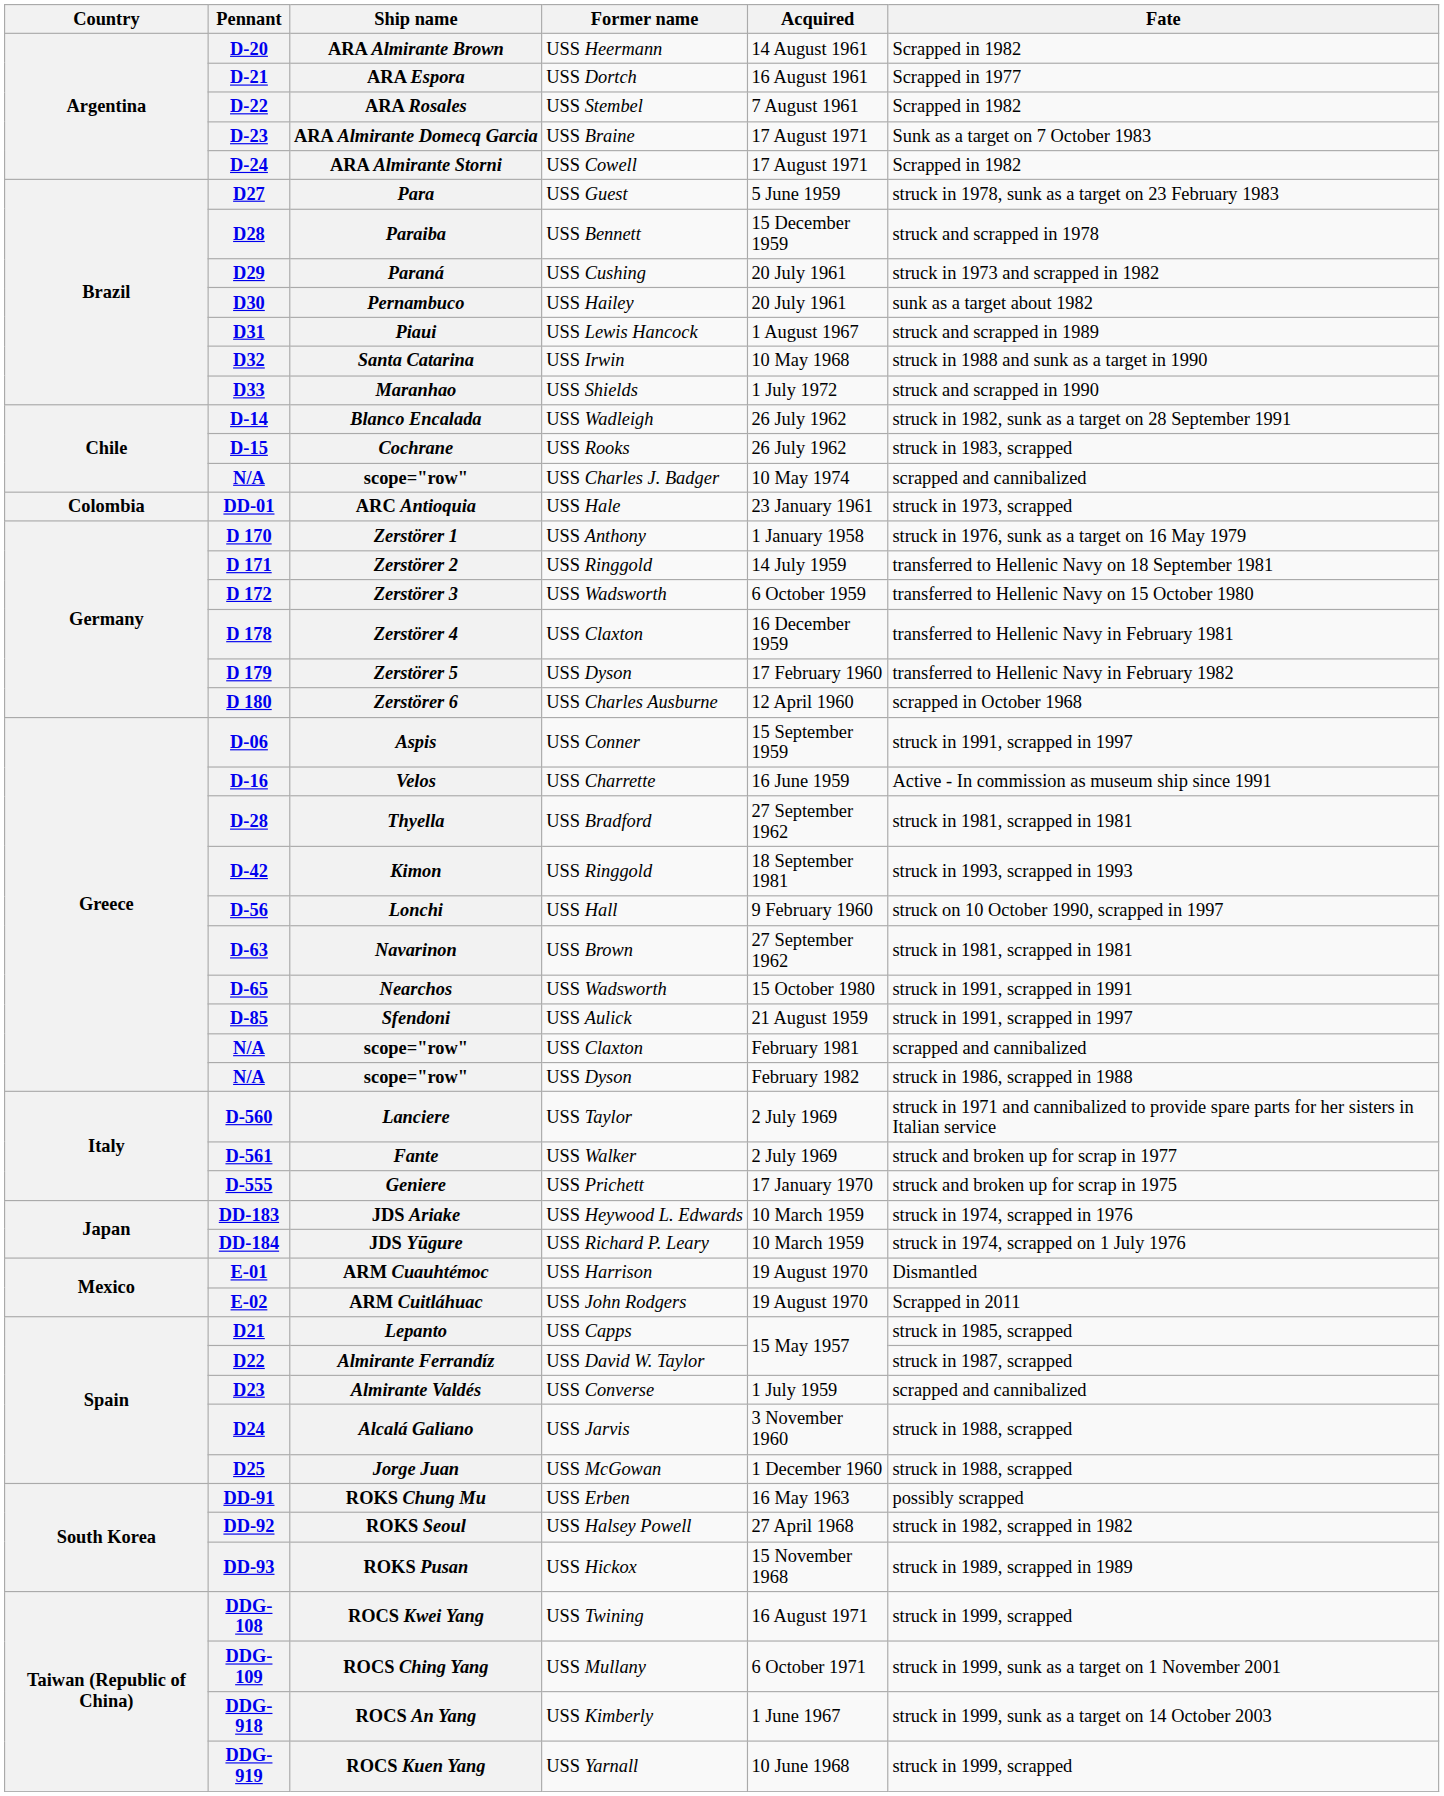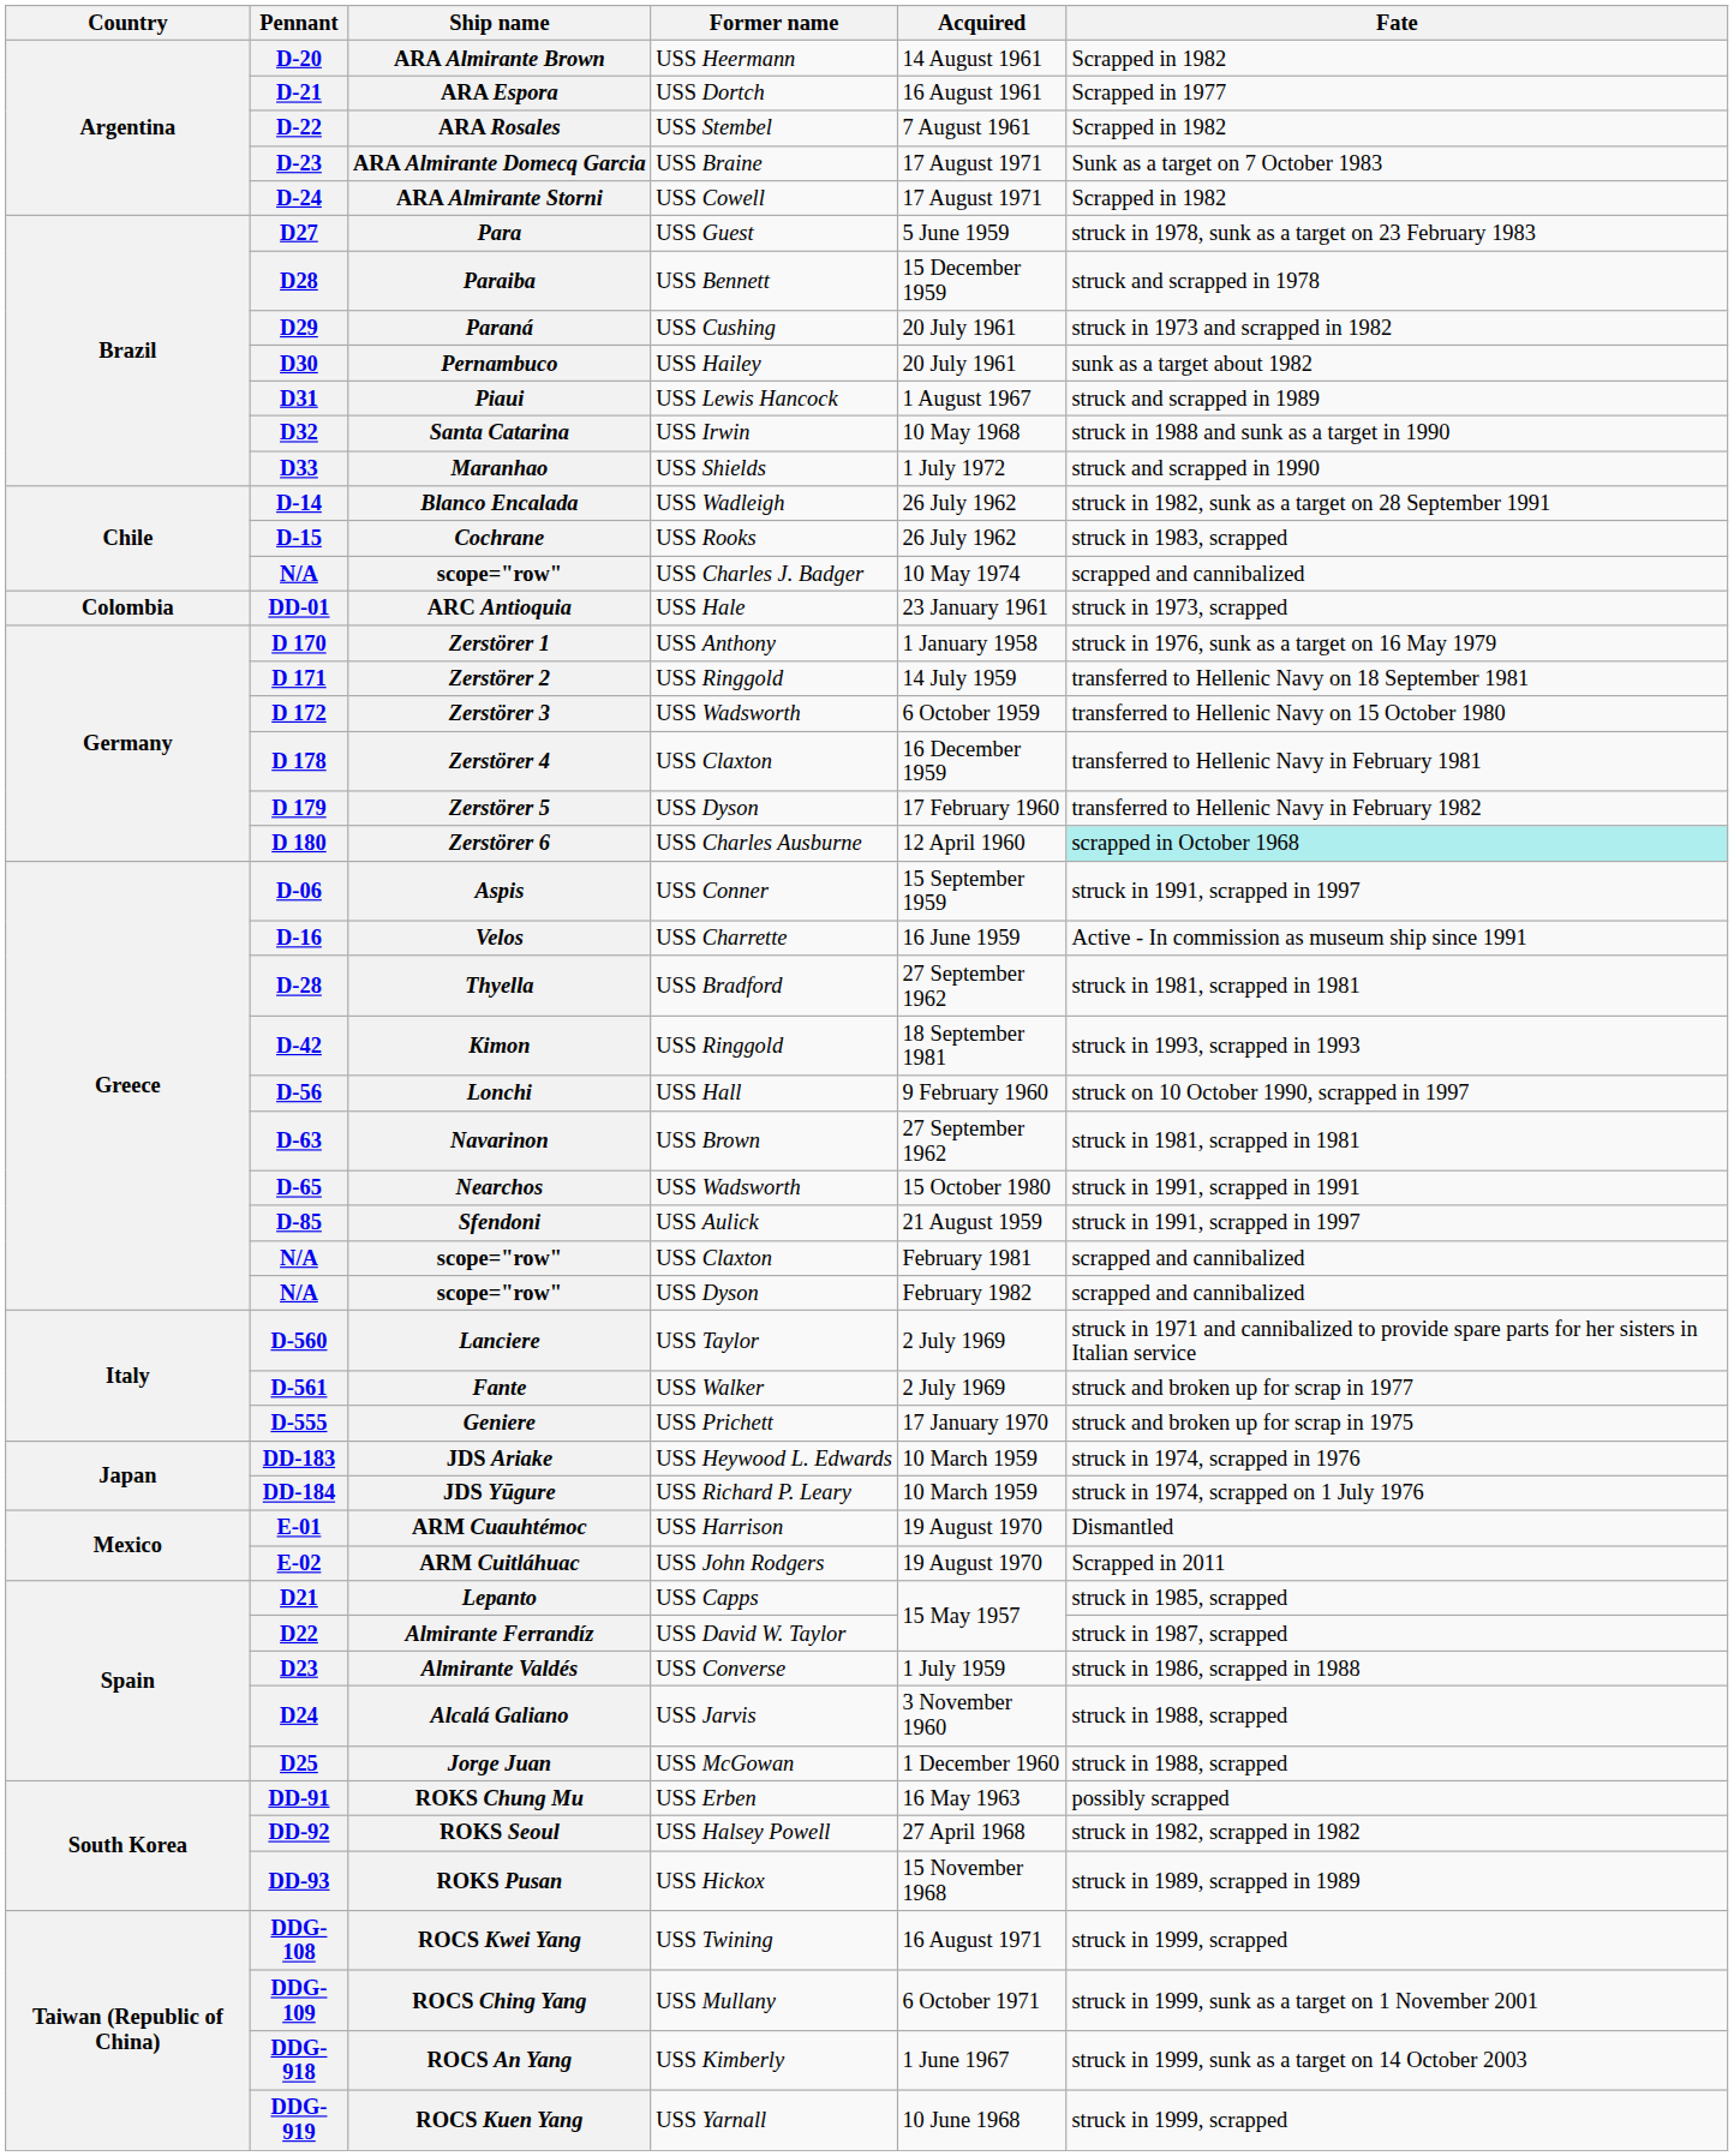Zerstörer 6 | Fate: no background -> paleturquoise background
scope="row" / USS Dyson | Fate: struck in 1986, scrapped in 1988 -> scrapped and cannibalized
Almirante Valdés | Fate: scrapped and cannibalized -> struck in 1986, scrapped in 1988
